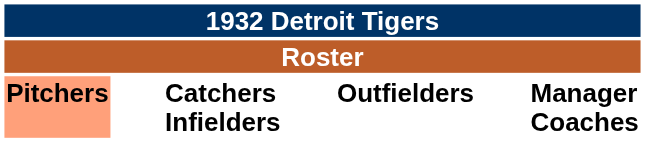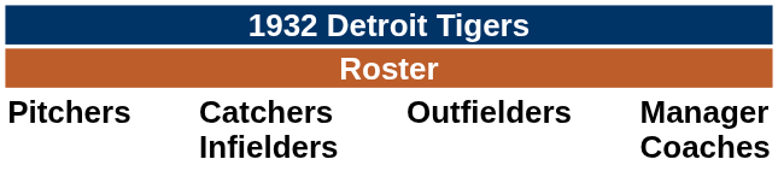Pitchers | column 1: lightsalmon background -> no background
